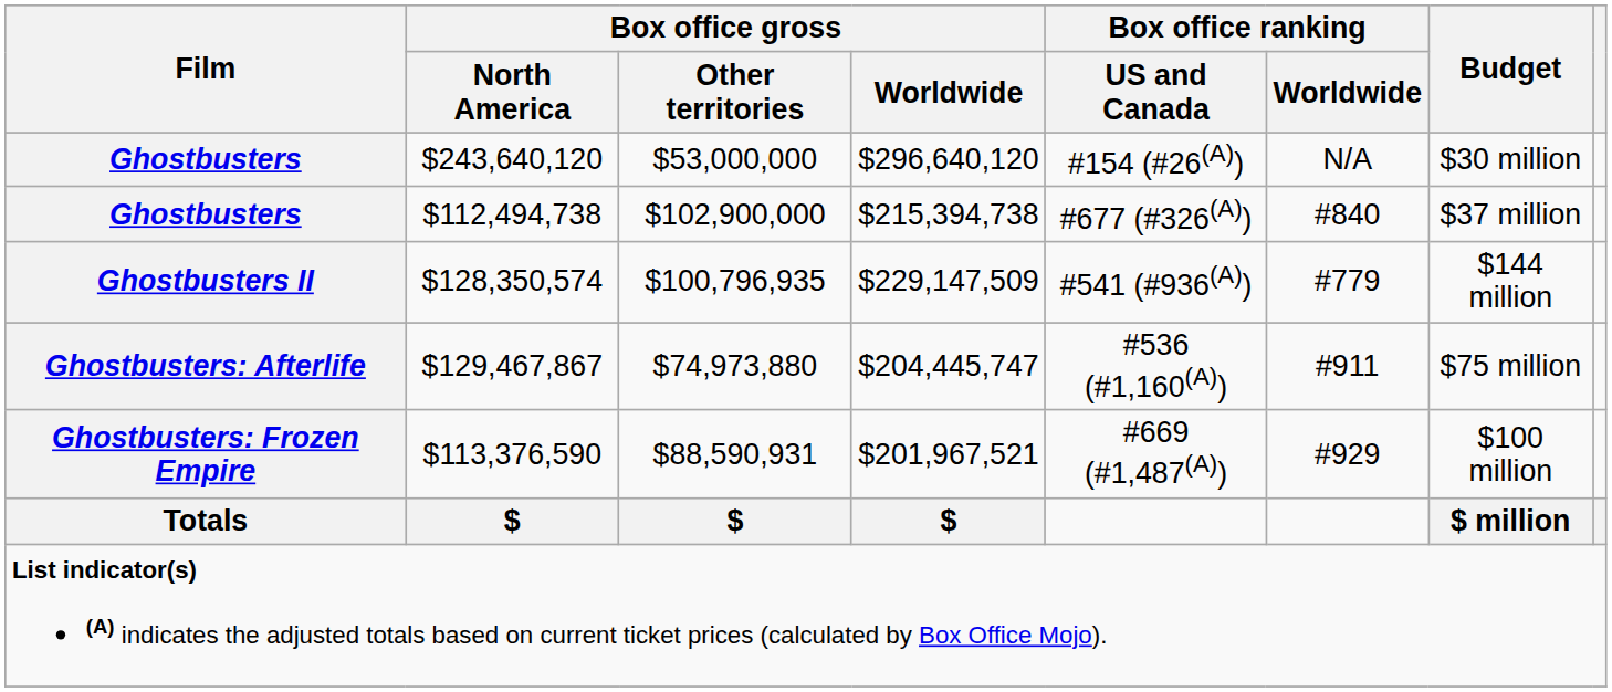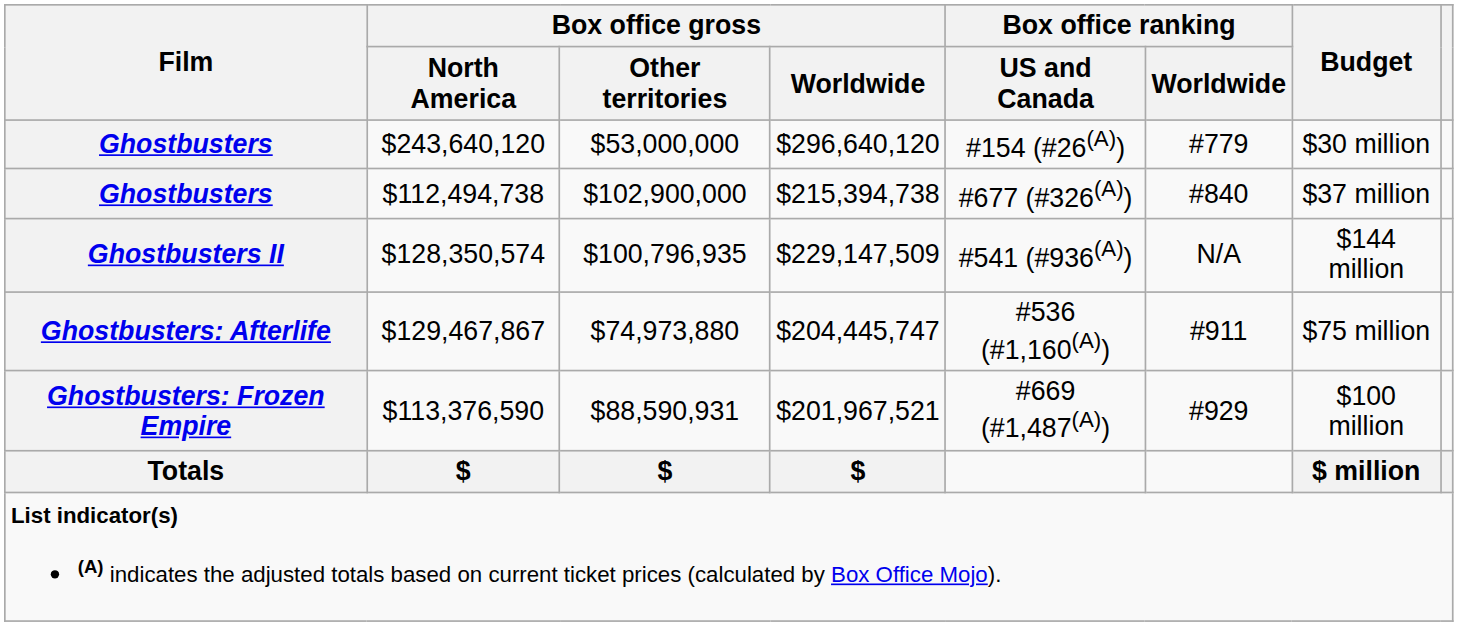$243,640,120 | Box office ranking / Worldwide: N/A -> #779
$128,350,574 | Box office ranking / Worldwide: #779 -> N/A
